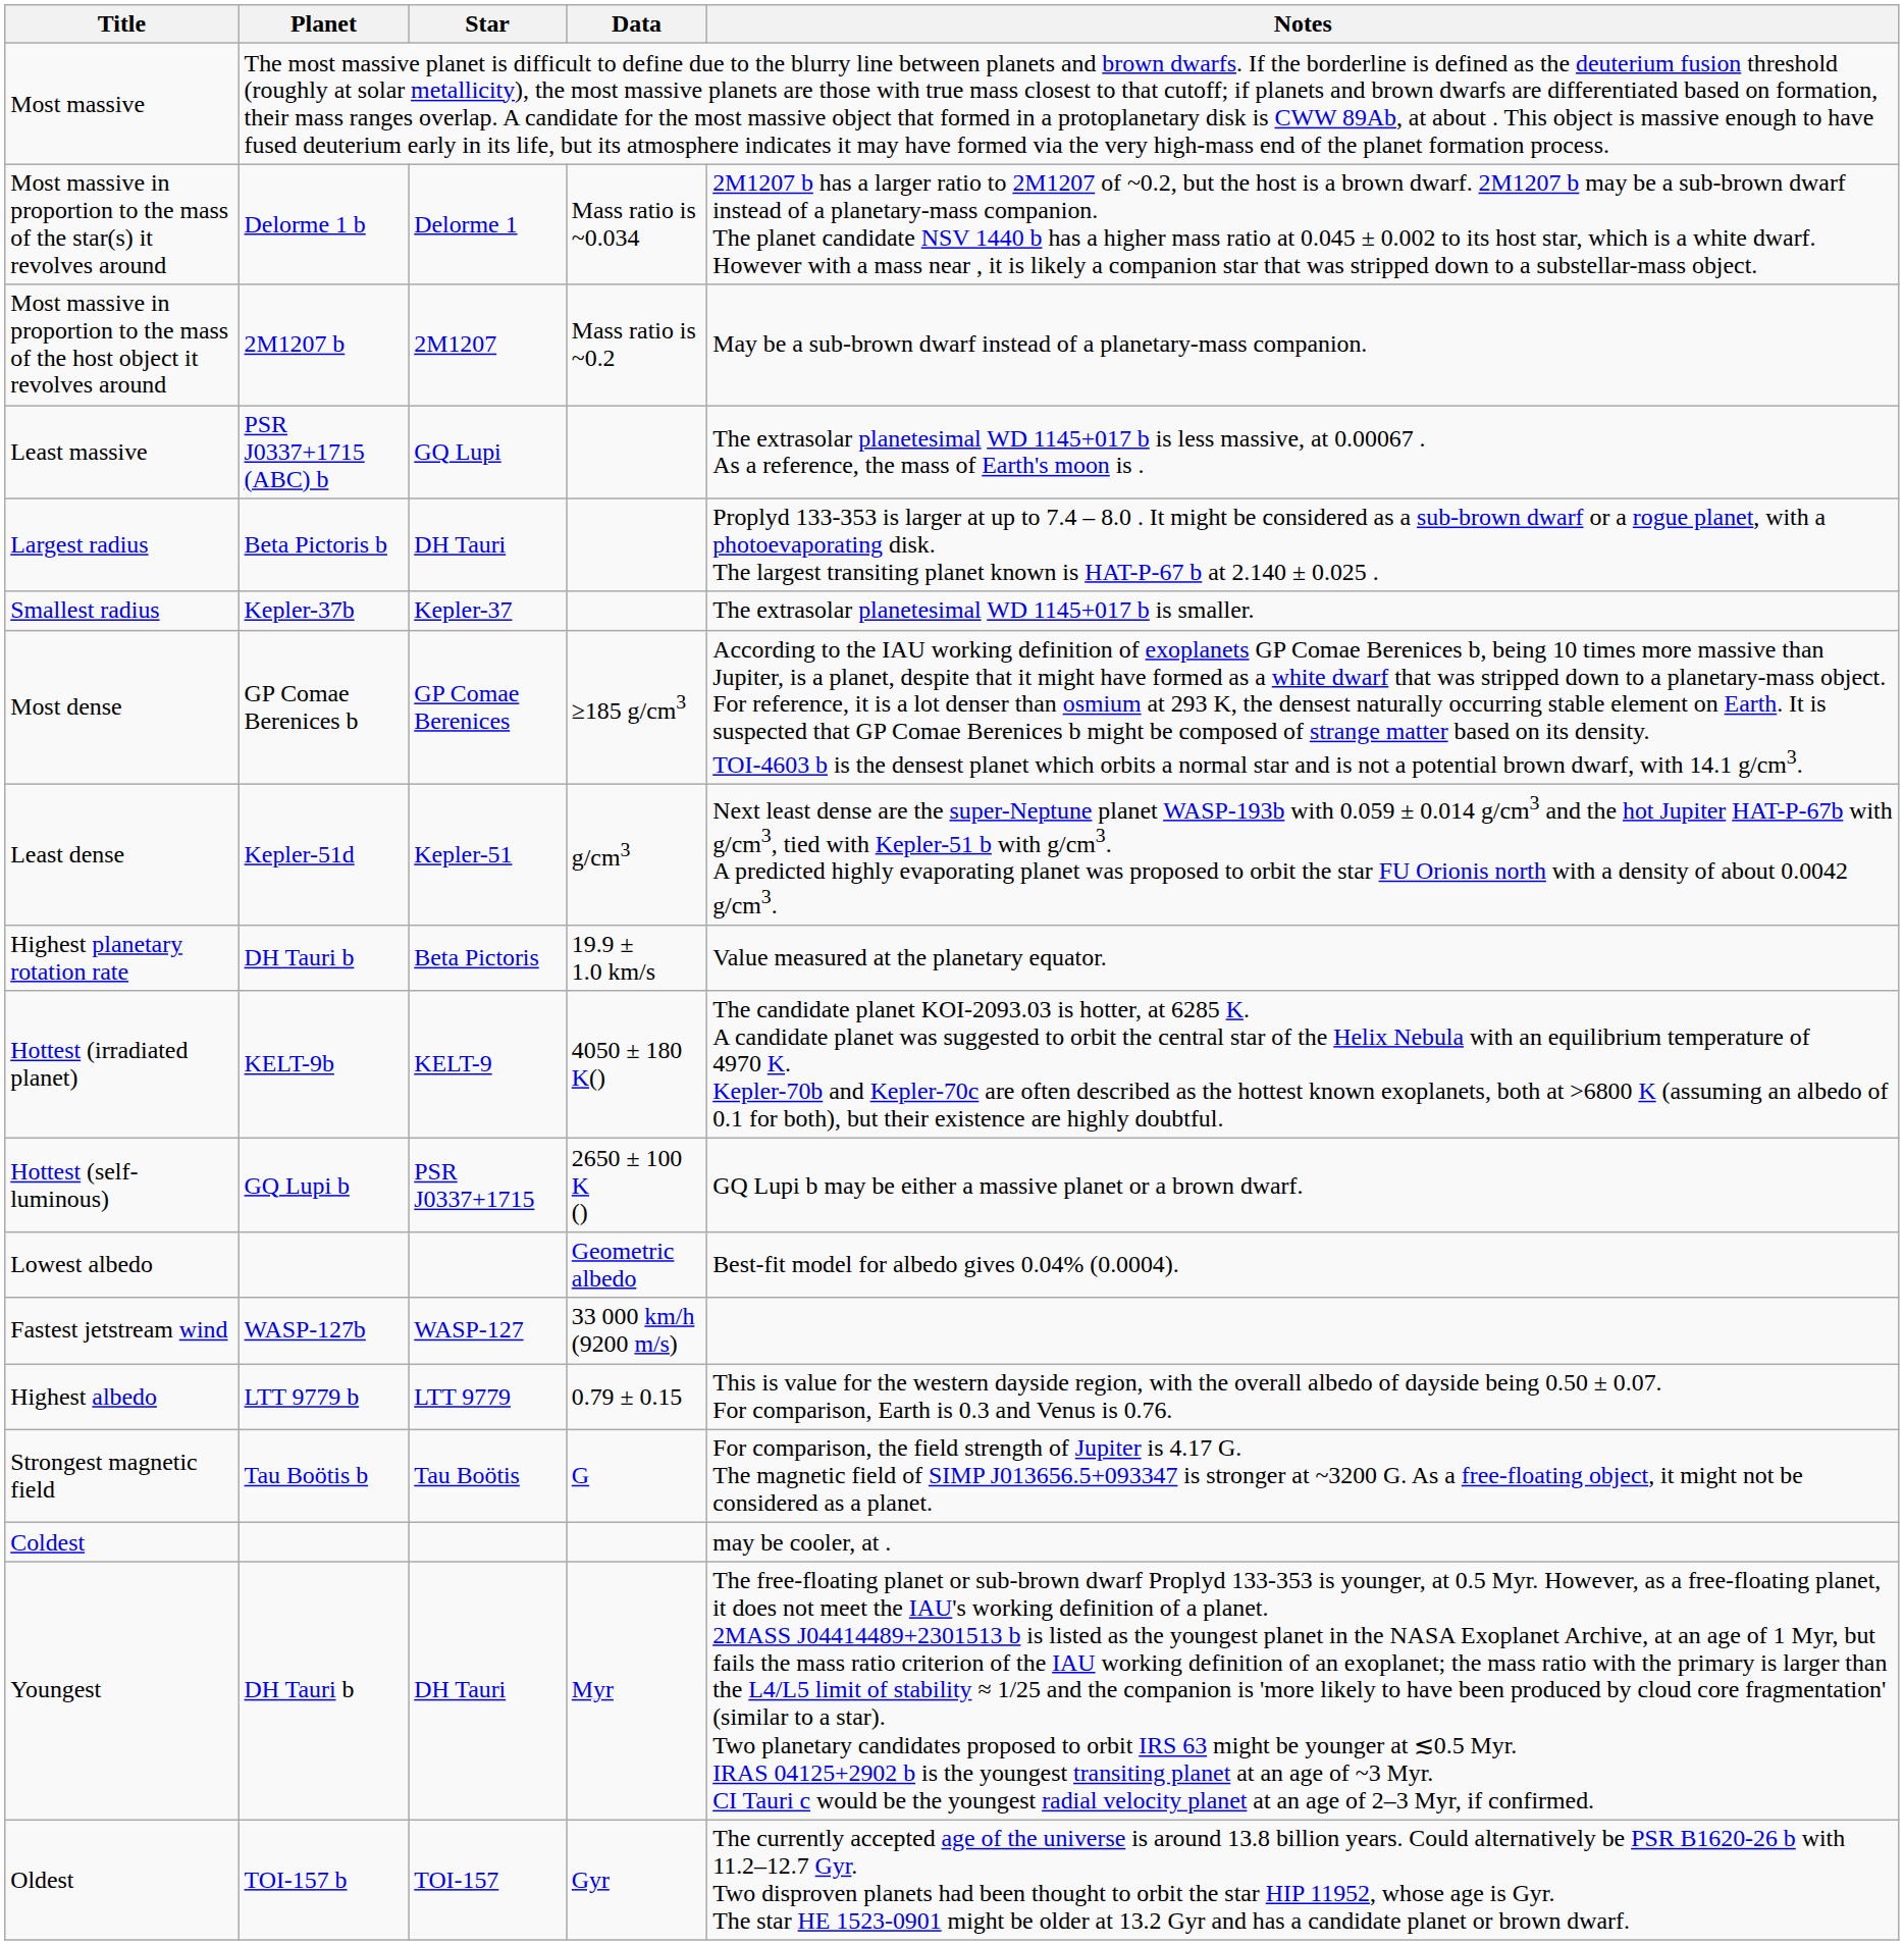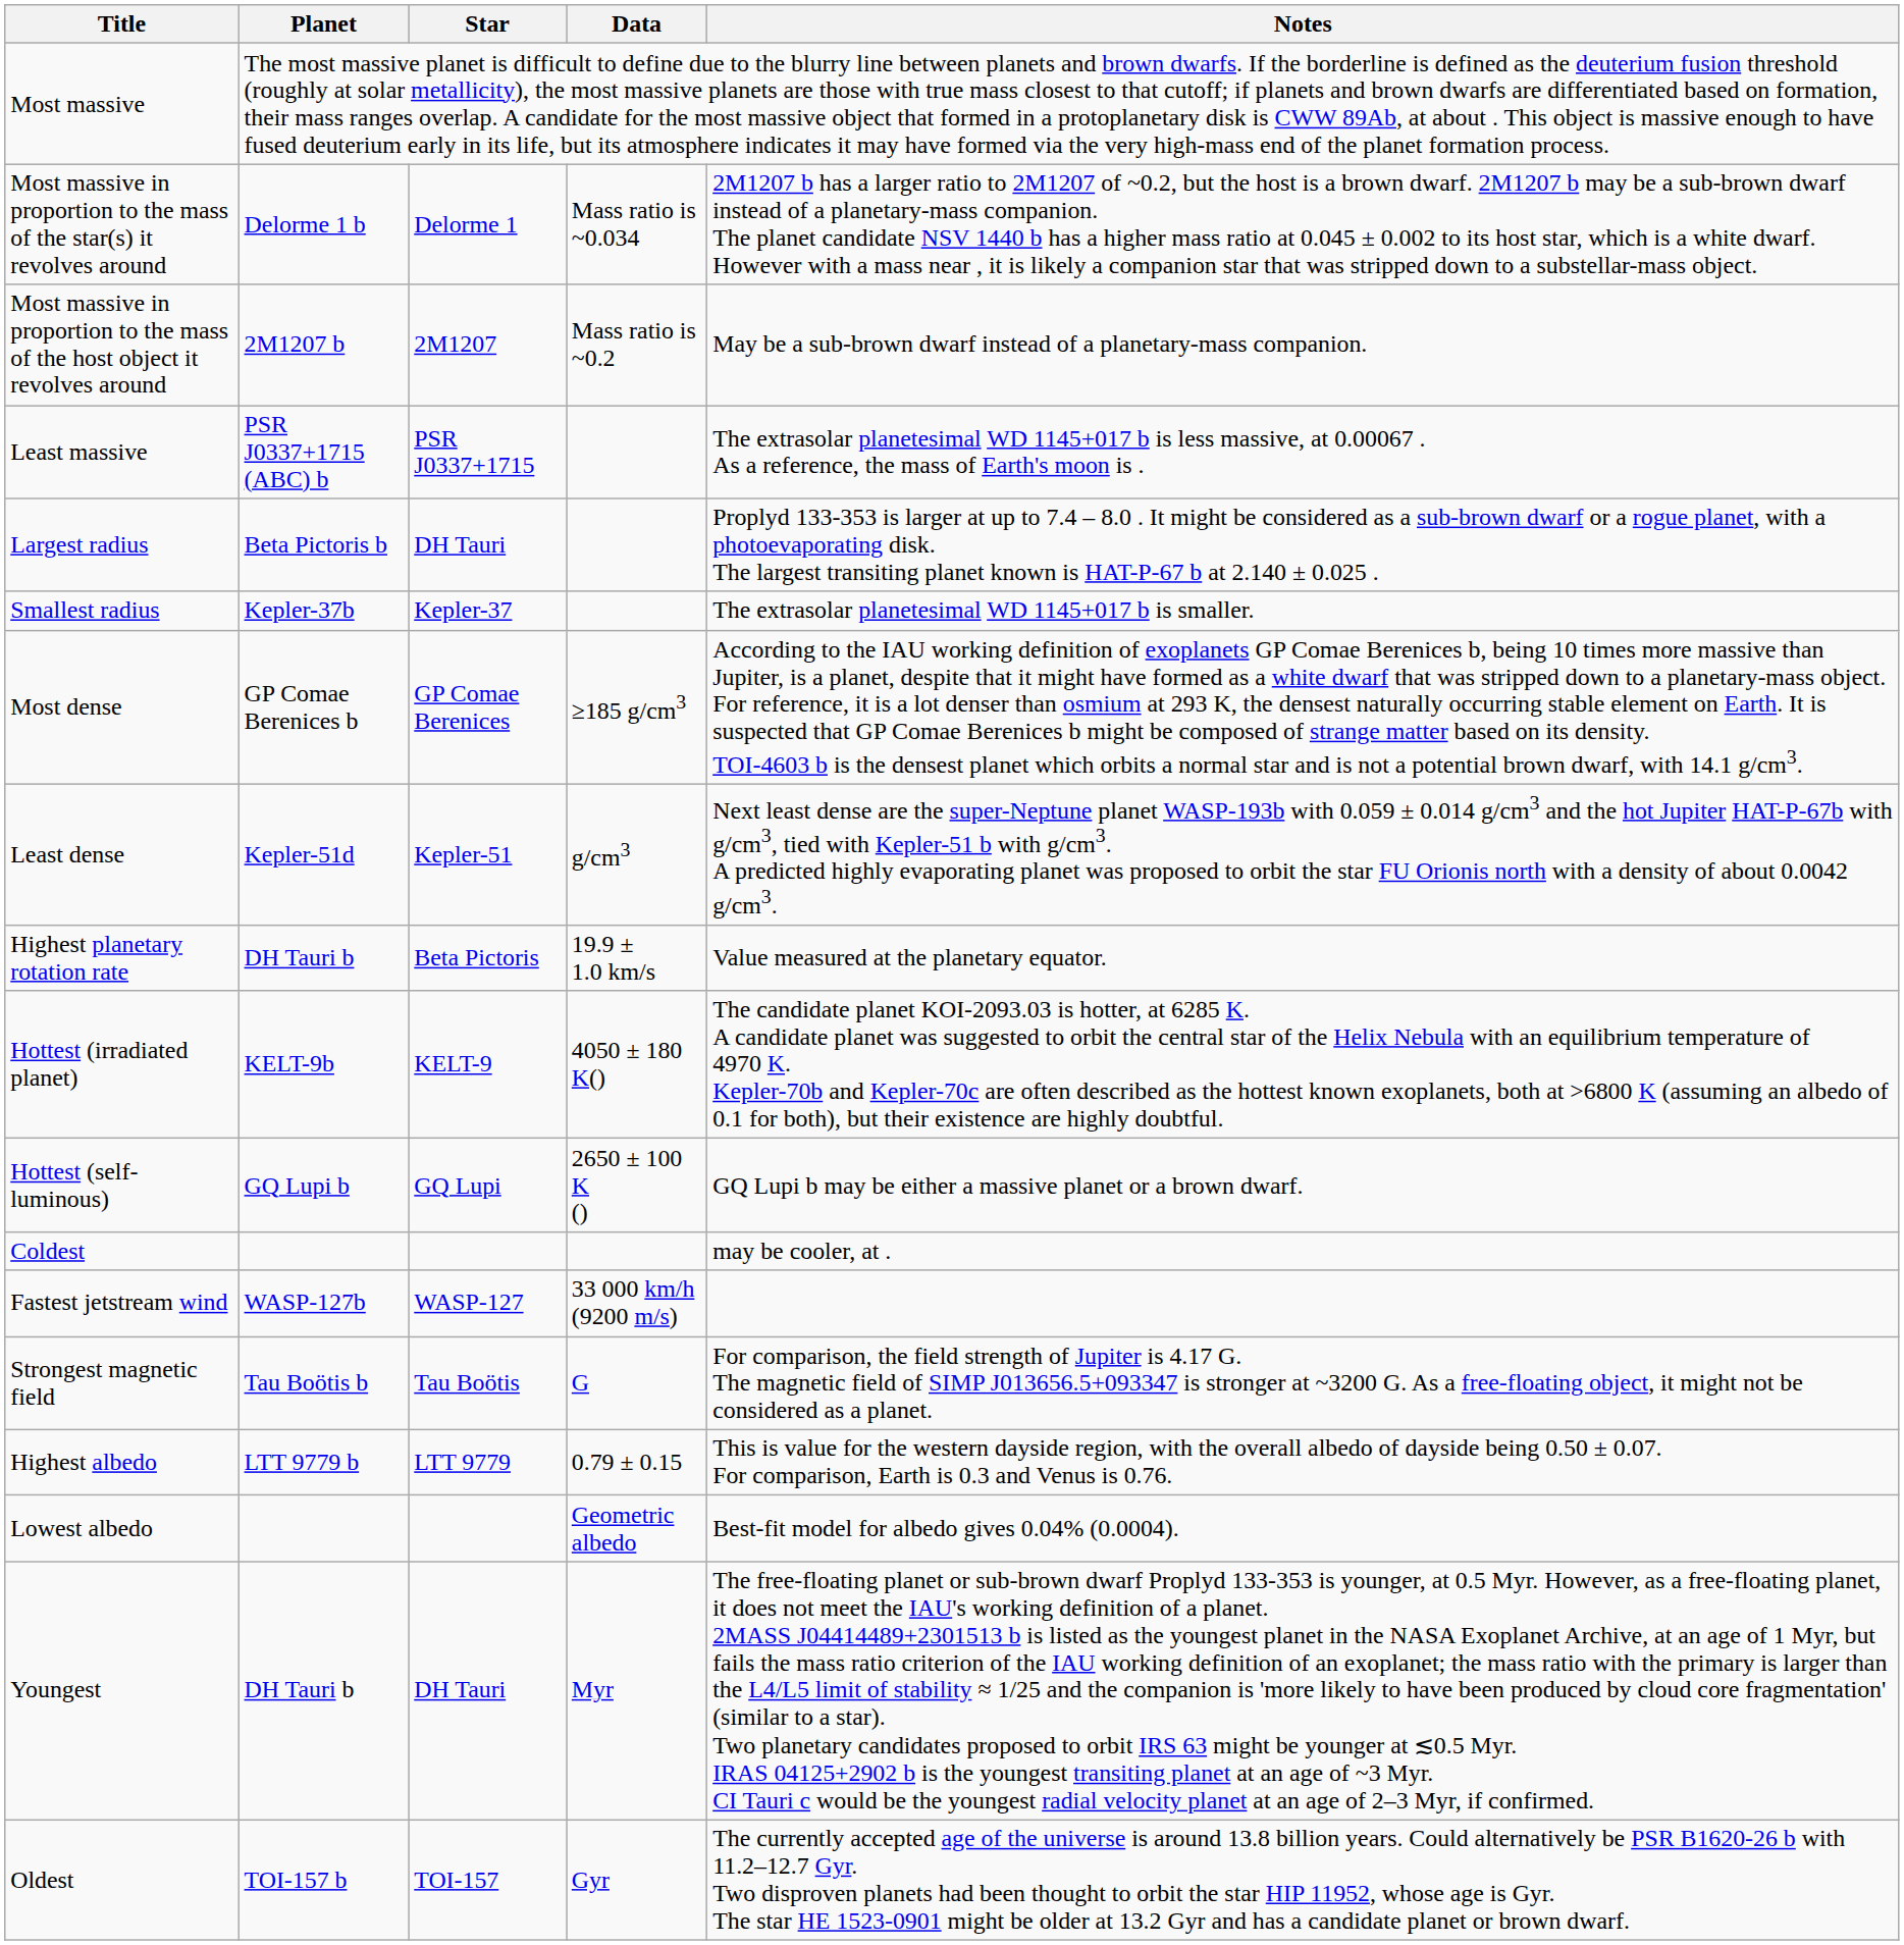Least massive | Star: GQ Lupi -> PSR J0337+1715
Hottest (self-luminous) | Star: PSR J0337+1715 -> GQ Lupi
rows swapped: Coldest <-> Lowest albedo
rows swapped: Strongest magnetic field <-> Highest albedo
